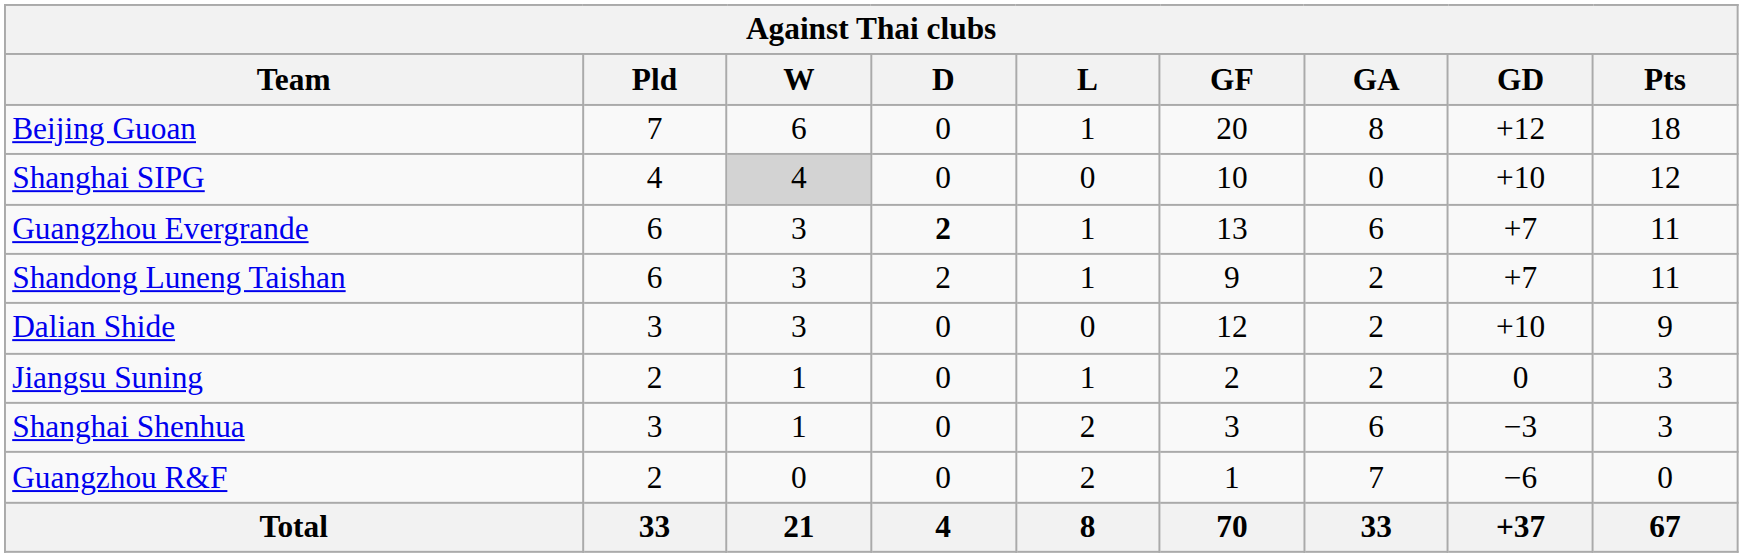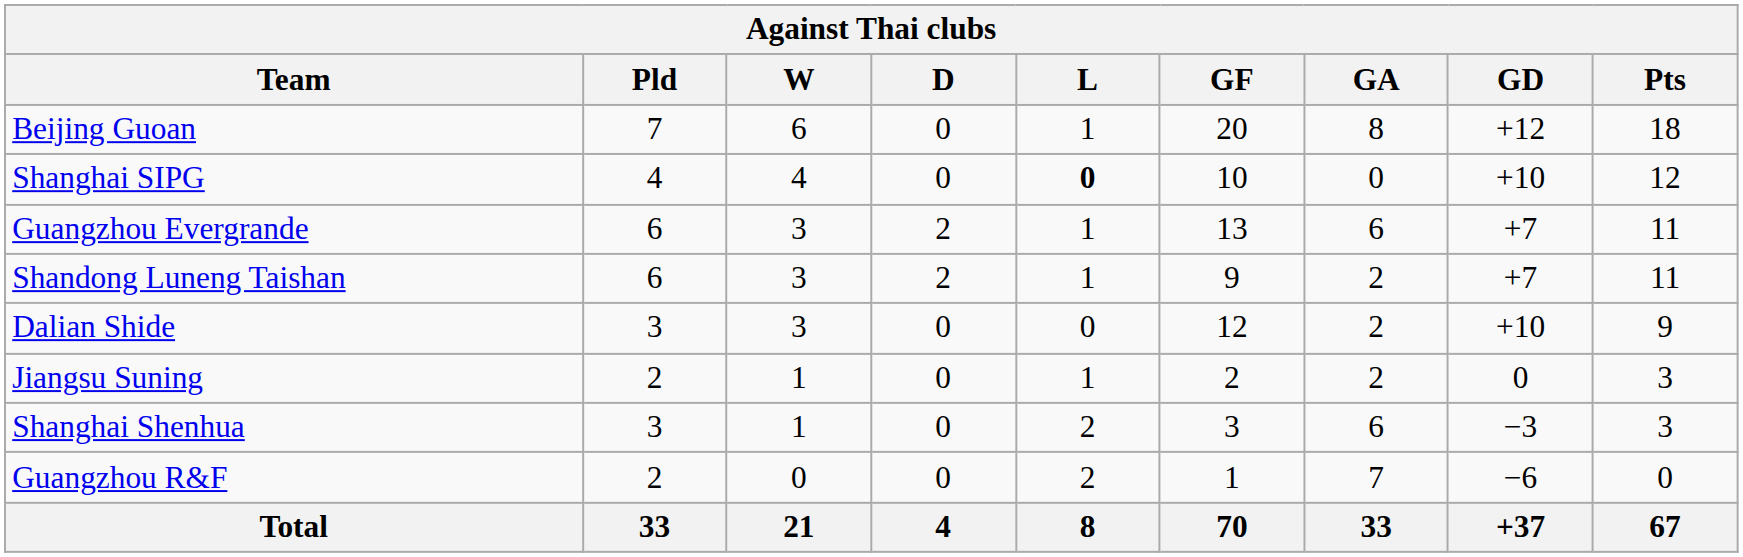Shanghai SIPG | W: lightgrey background -> no background
Shanghai SIPG | L: normal -> bold
Guangzhou Evergrande | D: bold -> normal
